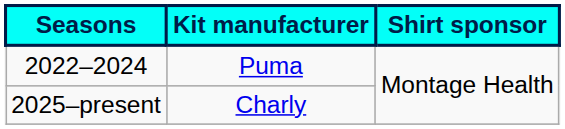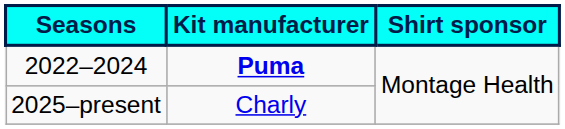2022–2024 | Kit manufacturer: normal -> bold
